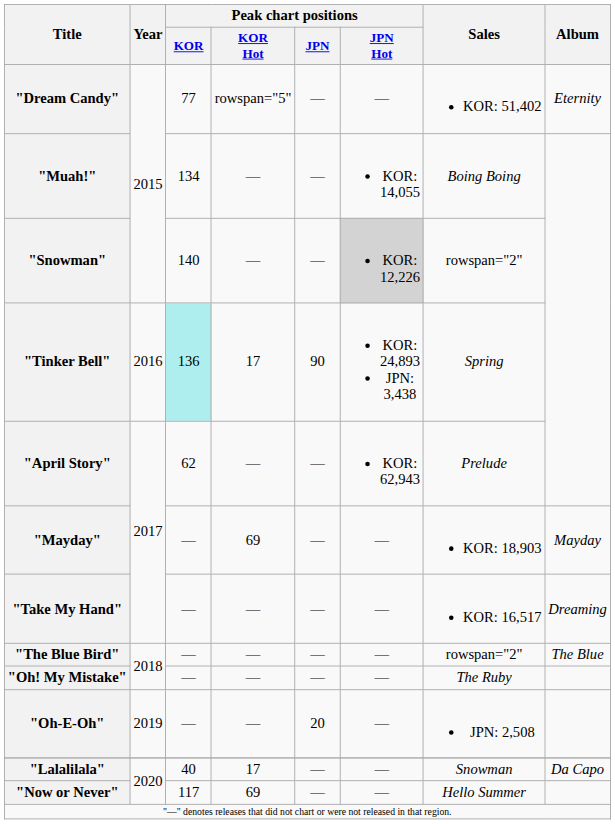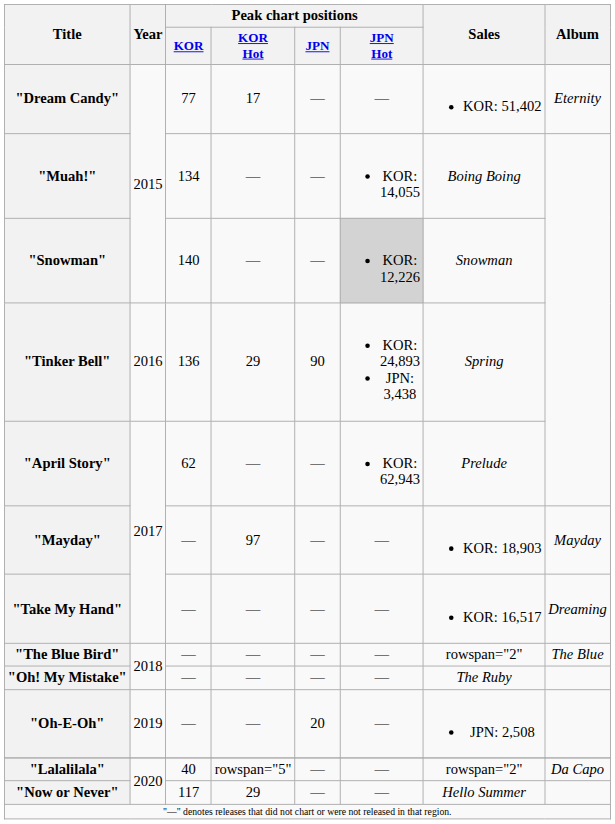"Dream Candy" | Peak chart positions / KOR Hot: rowspan="5" -> 17
"Snowman" | Sales: rowspan="2" -> Snowman
"Tinker Bell" | Peak chart positions / KOR: paleturquoise background -> no background
"Tinker Bell" | Peak chart positions / KOR Hot: 17 -> 29
"Mayday" | Peak chart positions / KOR Hot: 69 -> 97
"Lalalilala" | Peak chart positions / KOR Hot: 17 -> rowspan="5"
"Lalalilala" | Sales: Snowman -> rowspan="2"
"Now or Never" | Peak chart positions / KOR Hot: 69 -> 29
